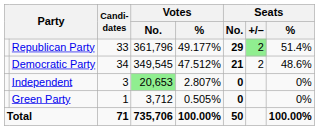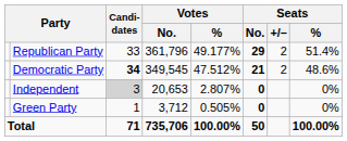Republican Party | Seats / +/–: lightgreen background -> no background
Democratic Party | Candi- dates: normal -> bold
Independent | Candi- dates: no background -> lightgrey background
Independent | Votes / No.: lightgreen background -> no background
